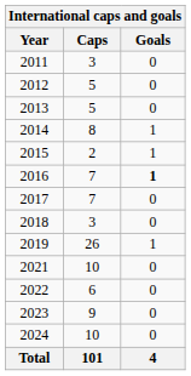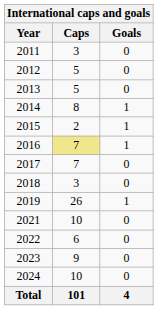2016 | Caps: no background -> khaki background
2016 | Goals: bold -> normal
